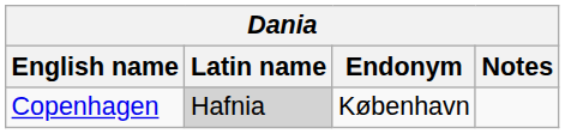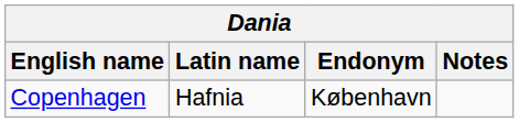Copenhagen | Latin name: lightgrey background -> no background
